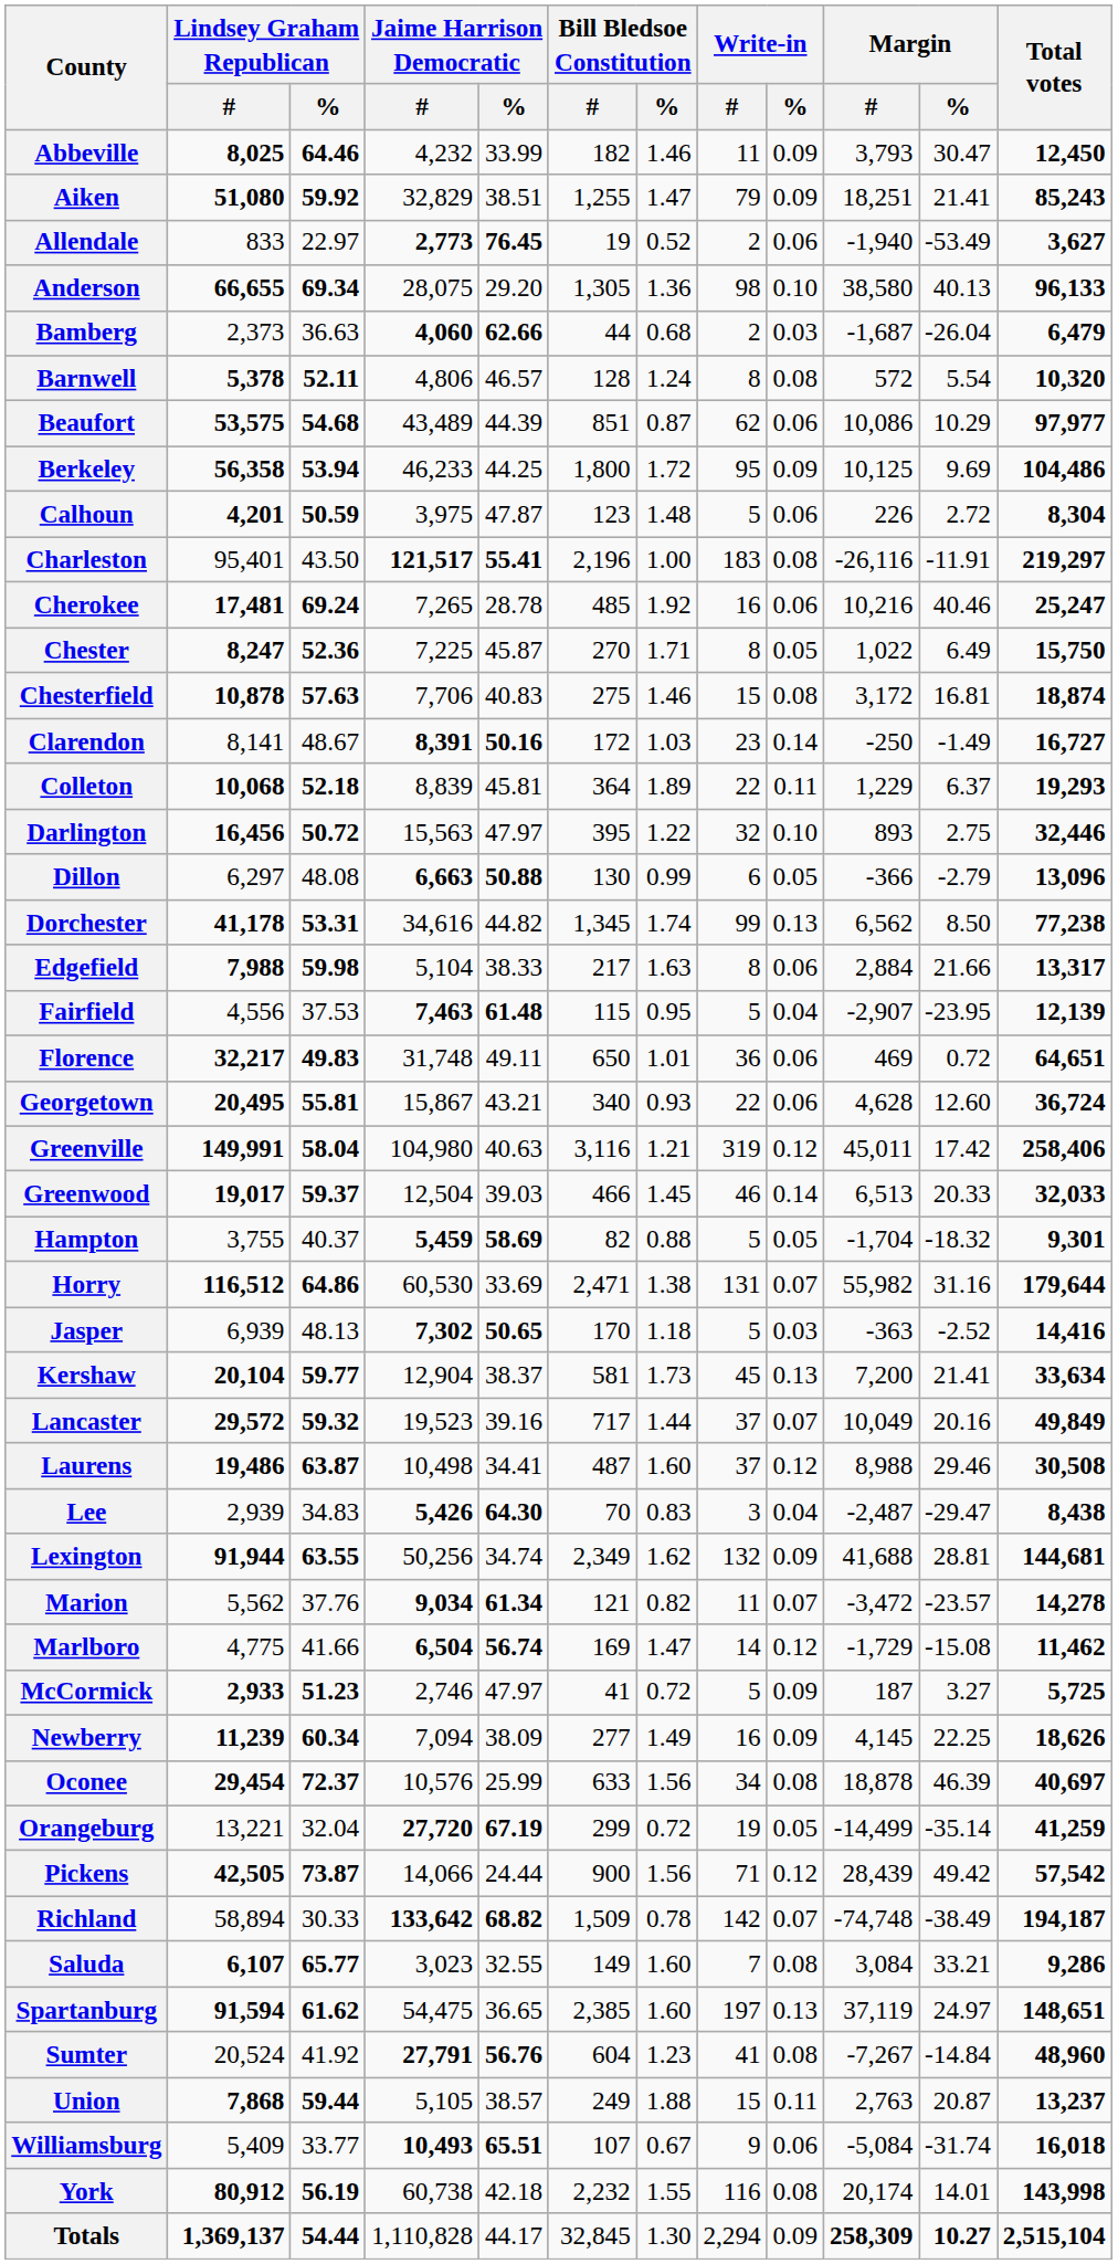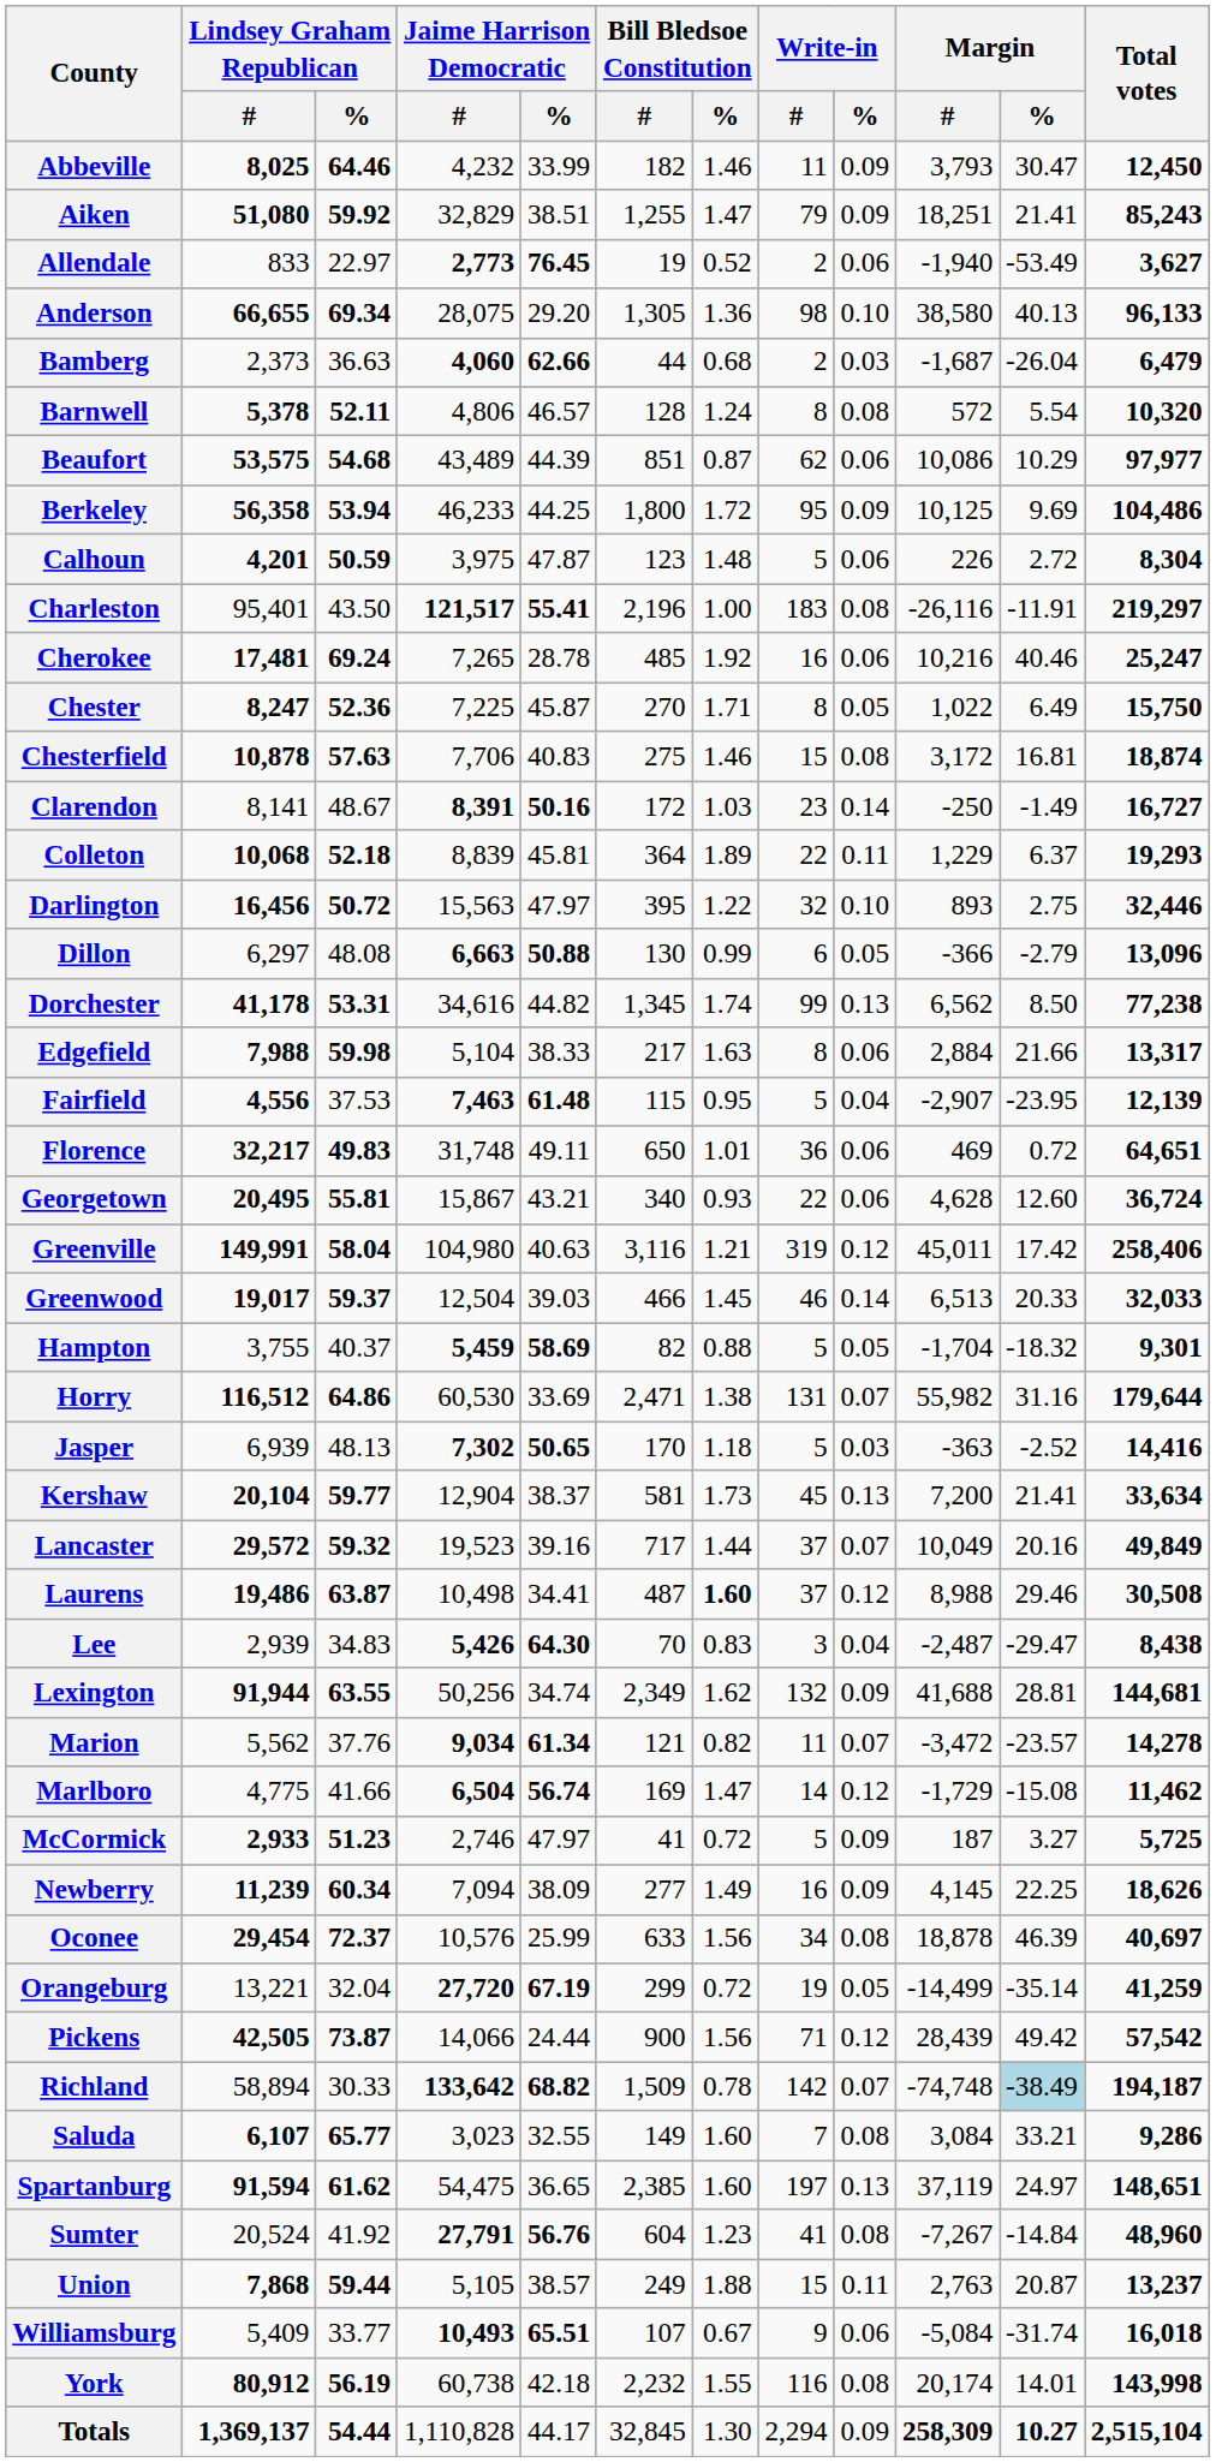Fairfield | Lindsey Graham Republican / #: normal -> bold
Laurens | Bill Bledsoe Constitution / %: normal -> bold
Richland | Margin / %: no background -> lightblue background
